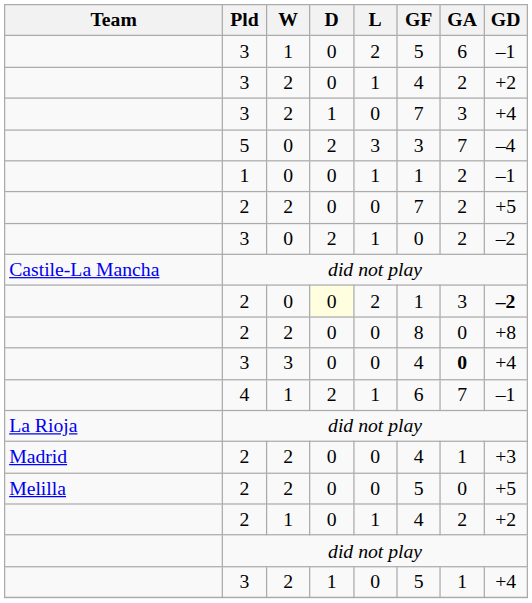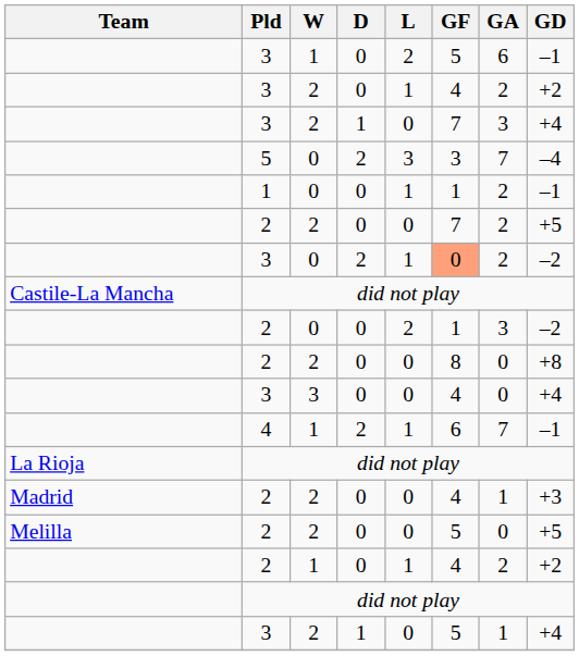row 8 | GF: no background -> lightsalmon background
row 10 | D: lightyellow background -> no background
row 10 | GD: bold -> normal
row 12 | GA: bold -> normal
